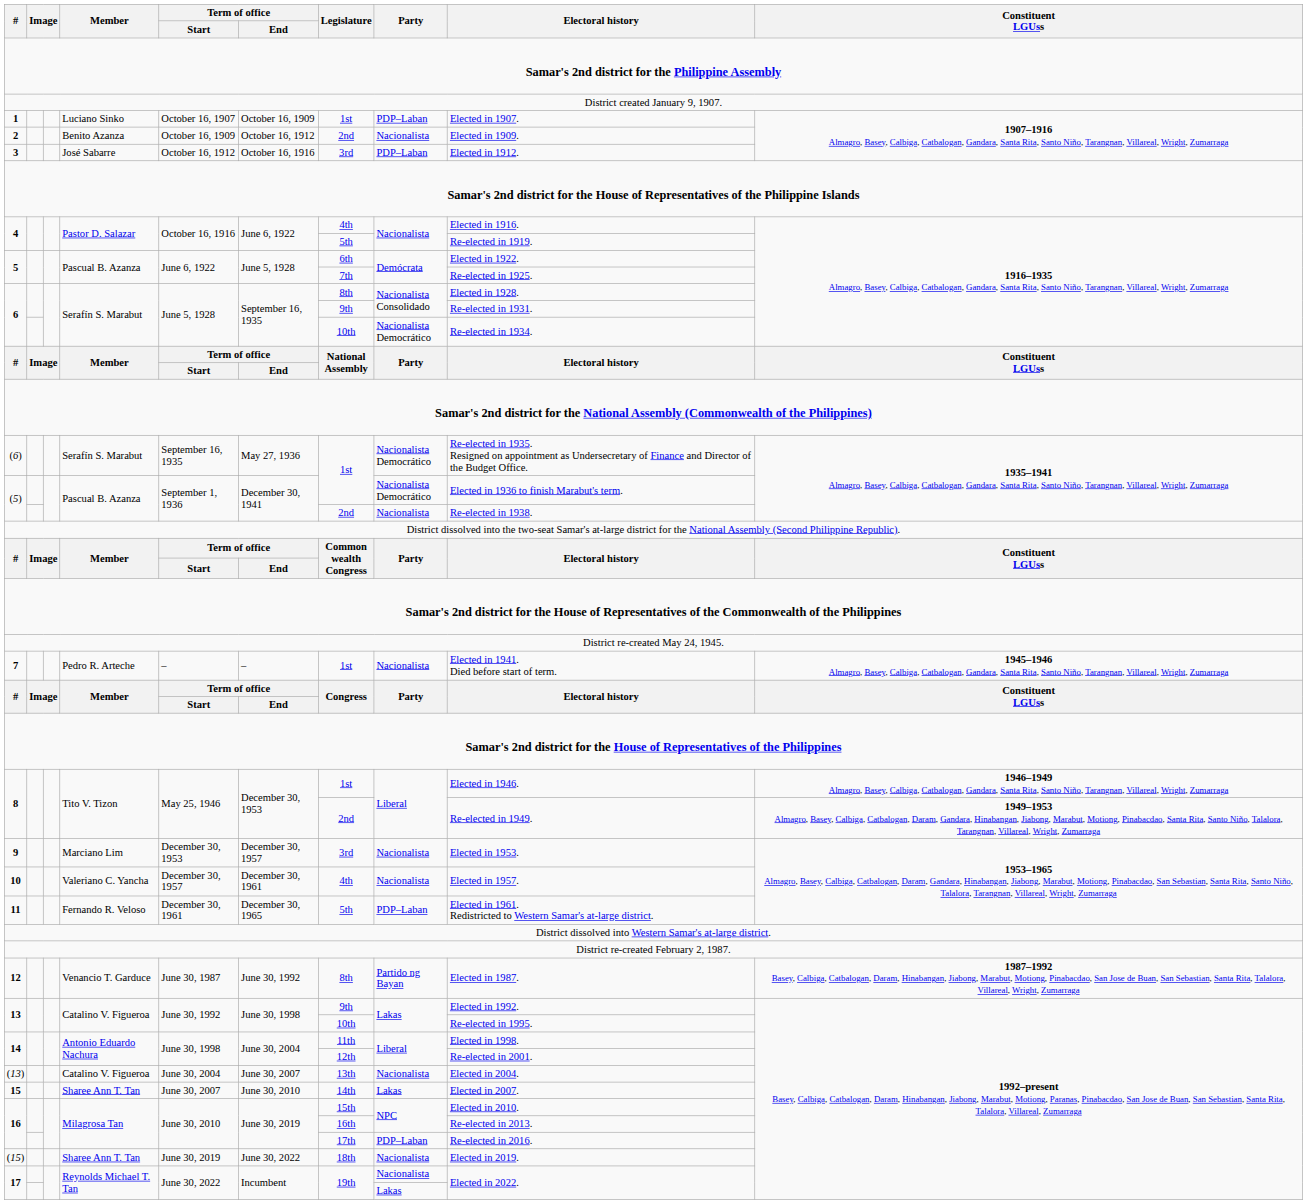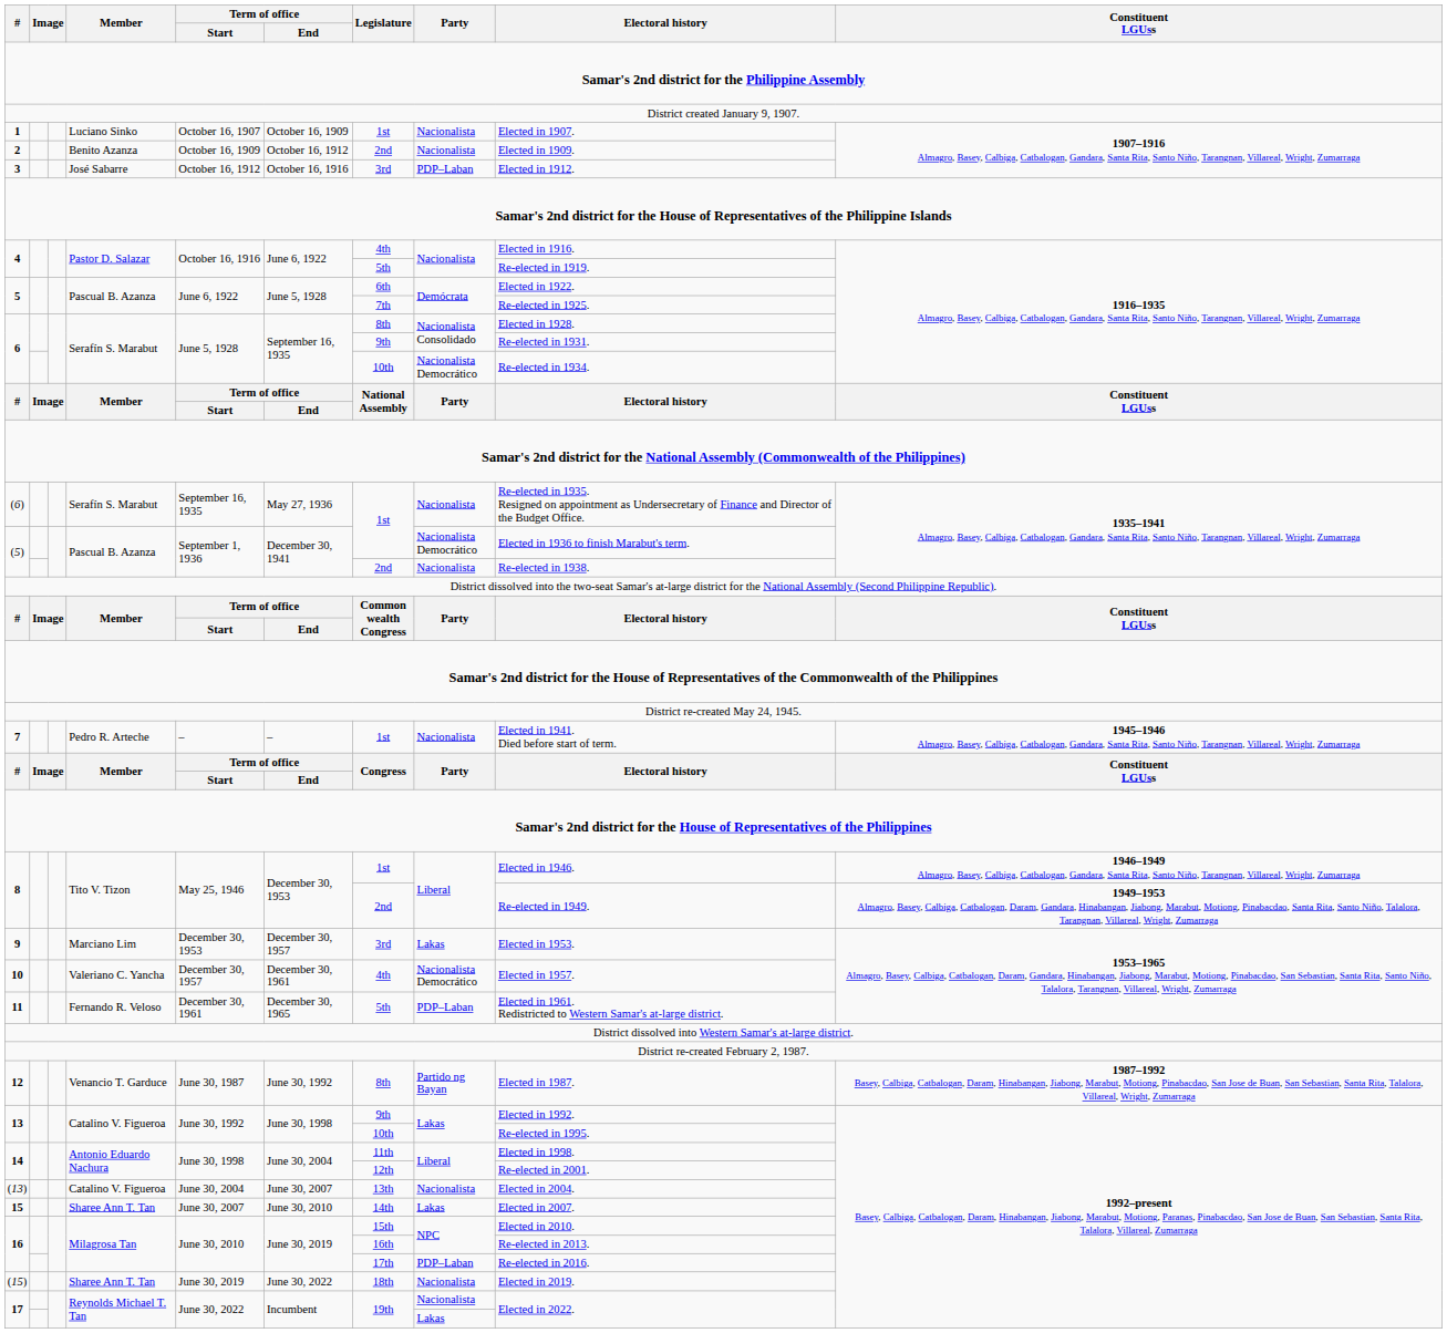1 | Party: PDP–Laban -> Nacionalista
(6) | Party: Nacionalista Democrático -> Nacionalista
9 | Party: Nacionalista -> Lakas
10 | Party: Nacionalista -> Nacionalista Democrático
